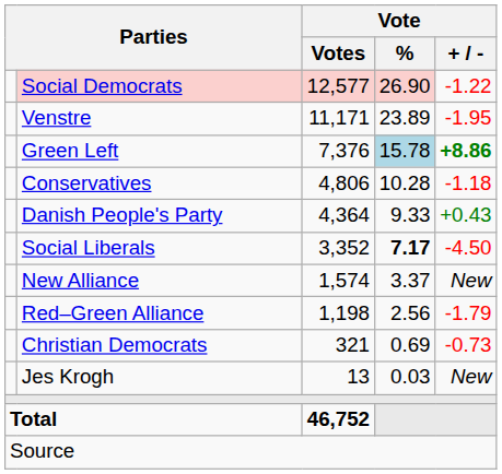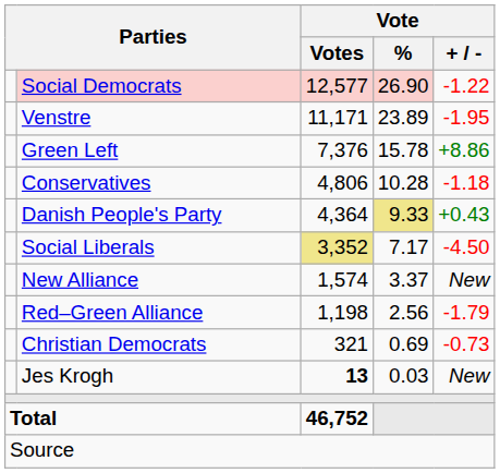Green Left | Vote / %: lightblue background -> no background
Green Left | Vote / + / -: bold -> normal
Danish People's Party | Vote / %: no background -> khaki background
Social Liberals | Vote / Votes: no background -> khaki background
Social Liberals | Vote / %: bold -> normal
Jes Krogh | Vote / Votes: normal -> bold
